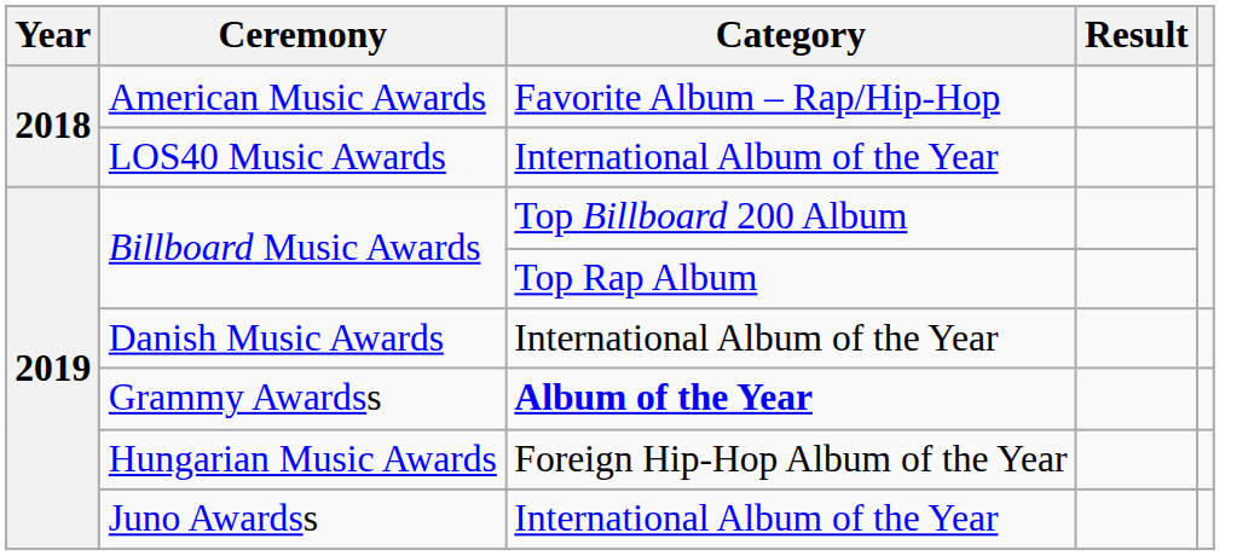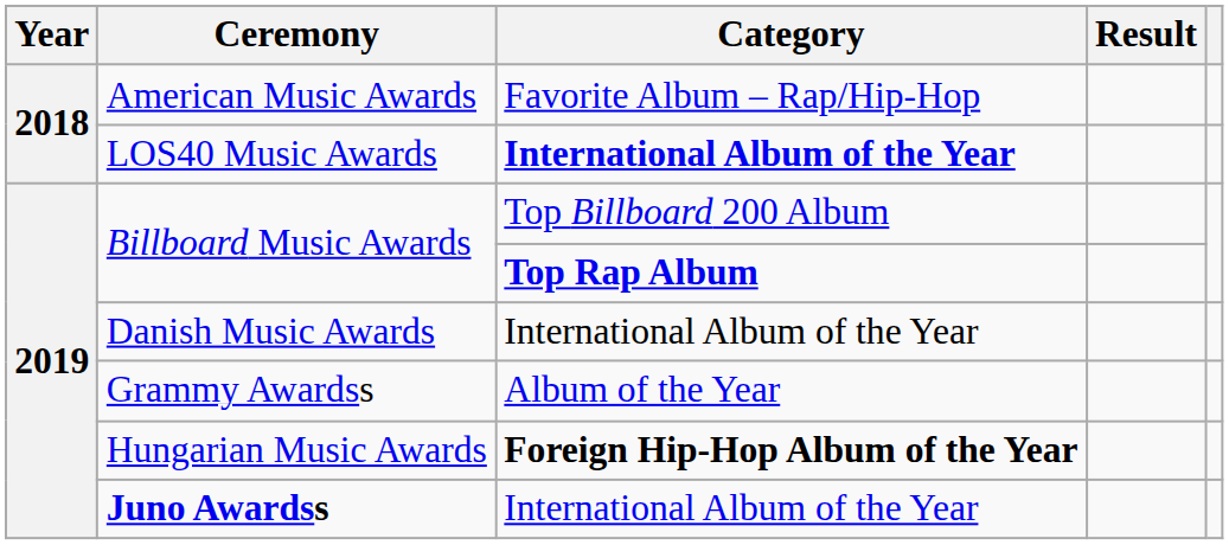LOS40 Music Awards | Category: normal -> bold
Billboard Music Awards / Top Rap Album | Category: normal -> bold
Grammy Awardss | Category: bold -> normal
Hungarian Music Awards | Category: normal -> bold
Juno Awardss | Ceremony: normal -> bold
